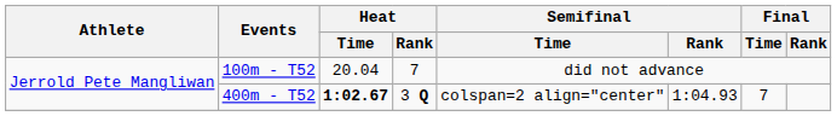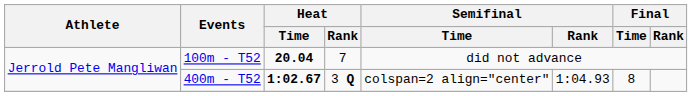100m - T52 | Heat / Time: normal -> bold
400m - T52 | Final / Time: 7 -> 8
